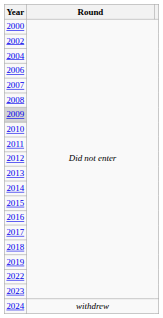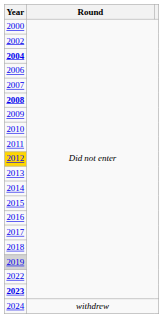2004 | Year: normal -> bold
2008 | Year: normal -> bold
2009 | Year: lightgrey background -> no background
2012 | Year: no background -> gold background
2019 | Year: no background -> lightgrey background
2023 | Year: normal -> bold
